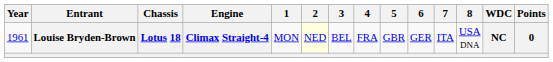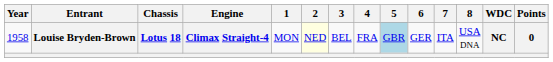Louise Bryden-Brown | Year: 1961 -> 1958
Louise Bryden-Brown | 5: no background -> lightblue background
